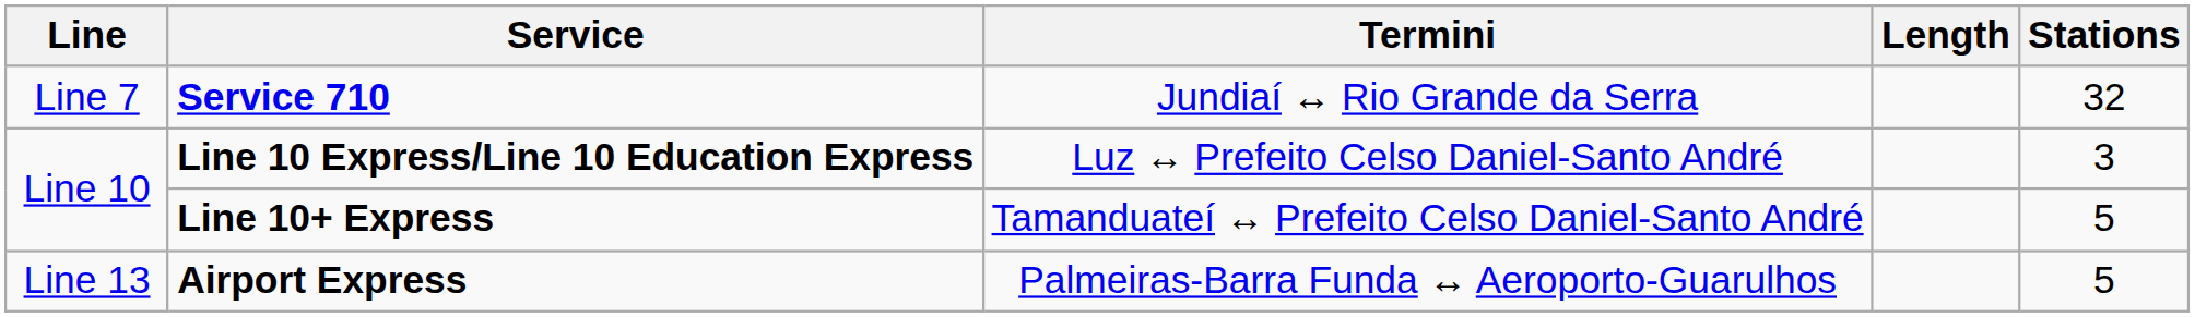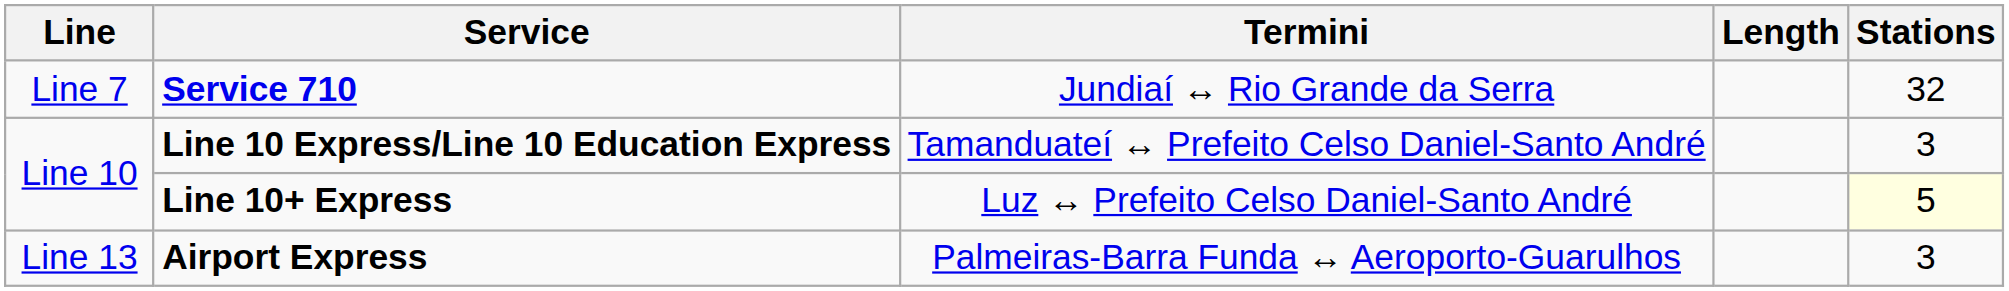Line 10 Express/Line 10 Education Express | Termini: Luz ↔ Prefeito Celso Daniel-Santo André -> Tamanduateí ↔ Prefeito Celso Daniel-Santo André
Line 10+ Express | Termini: Tamanduateí ↔ Prefeito Celso Daniel-Santo André -> Luz ↔ Prefeito Celso Daniel-Santo André
Line 10+ Express | Stations: no background -> lightyellow background
Airport Express | Stations: 5 -> 3
